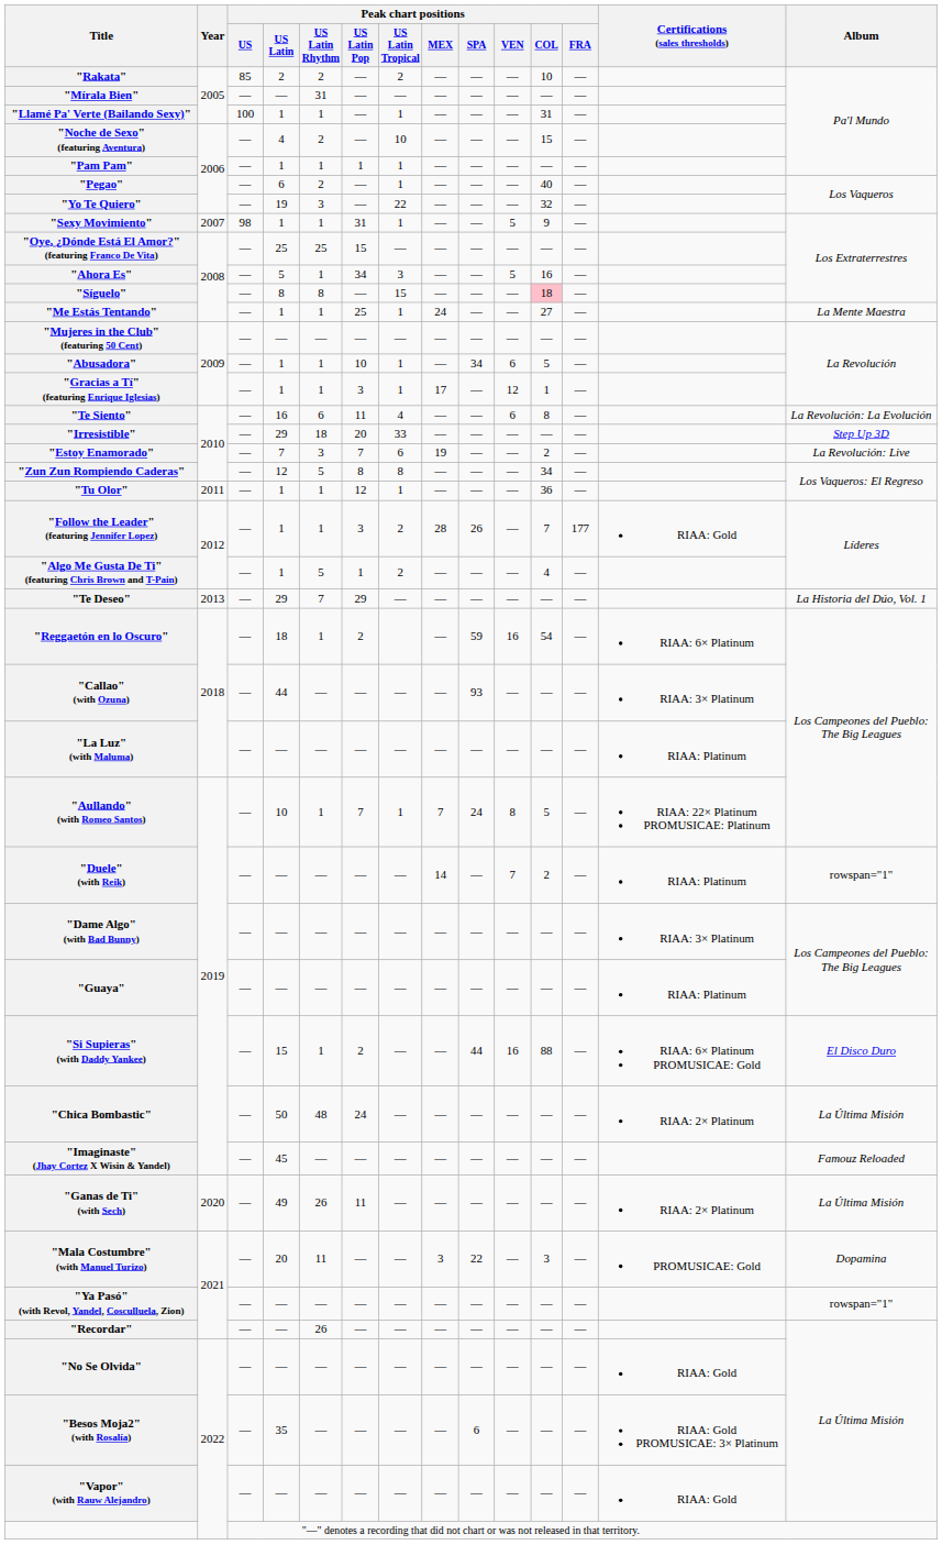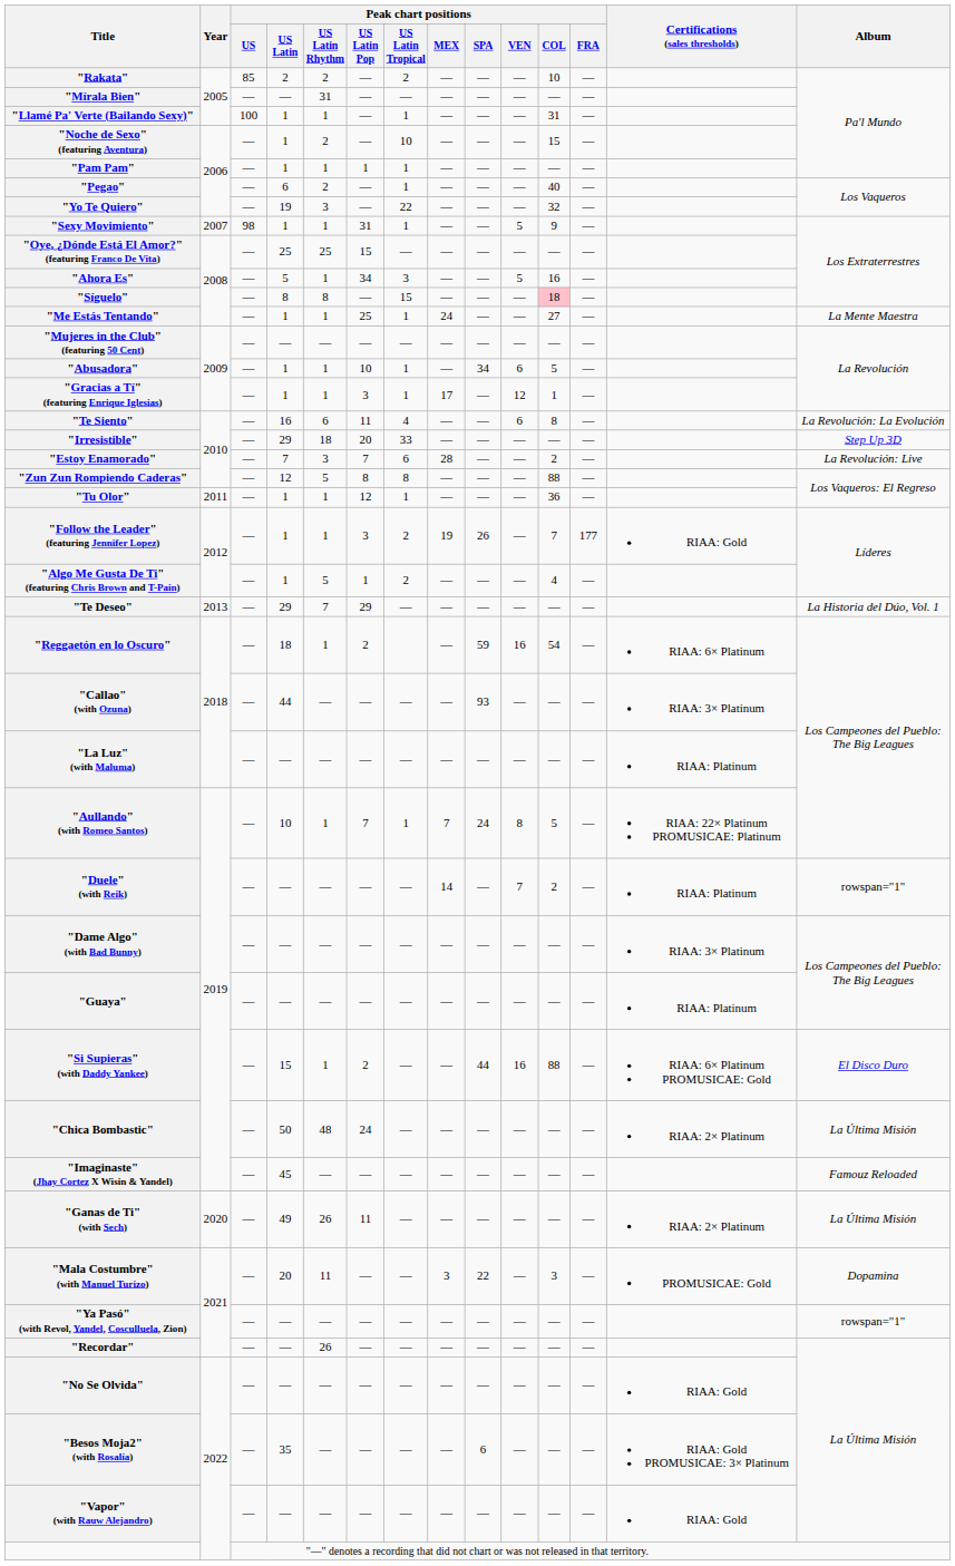"Noche de Sexo" (featuring Aventura) | Peak chart positions / US Latin: 4 -> 1
"Estoy Enamorado" | Peak chart positions / MEX: 19 -> 28
"Zun Zun Rompiendo Caderas" | Peak chart positions / COL: 34 -> 88
"Follow the Leader" (featuring Jennifer Lopez) | Peak chart positions / MEX: 28 -> 19
